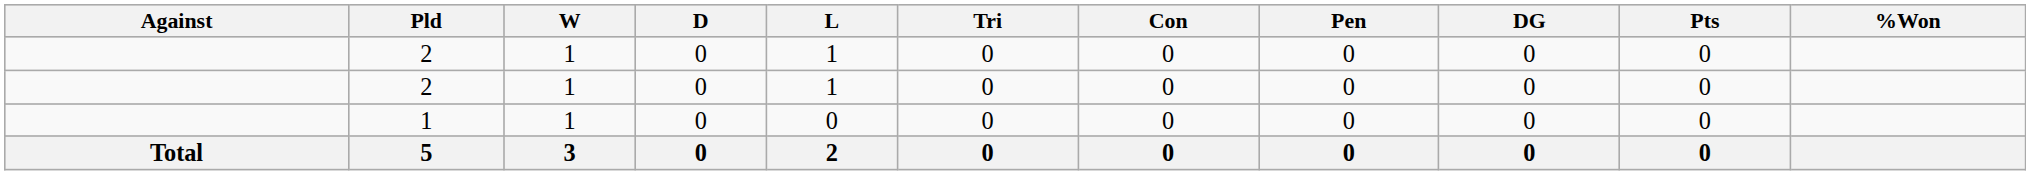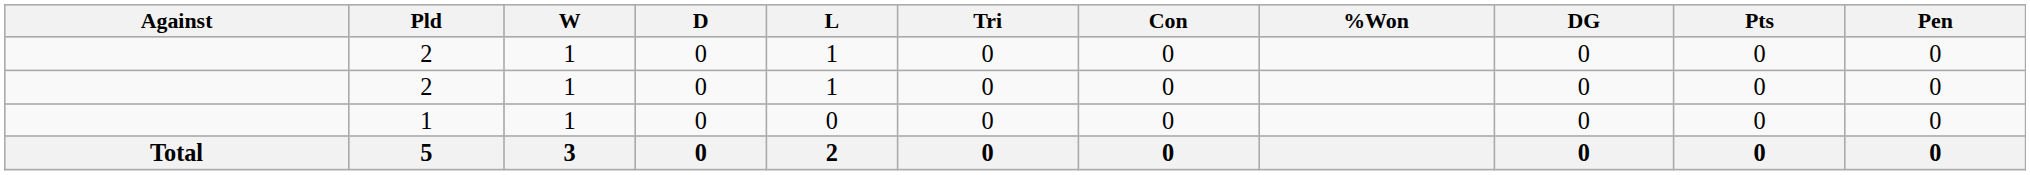columns swapped: Pen <-> %Won
